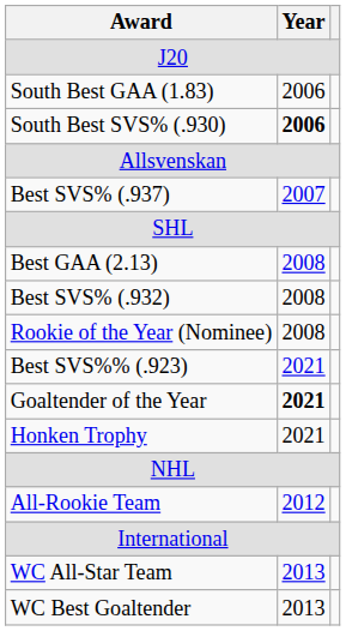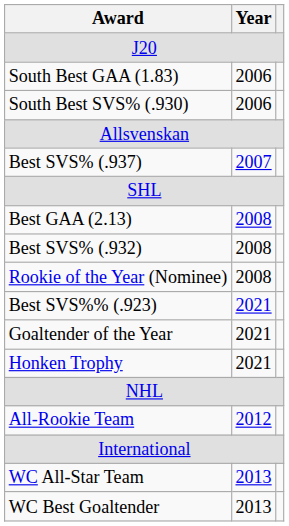South Best SVS% (.930) | Year: bold -> normal
Goaltender of the Year | Year: bold -> normal
